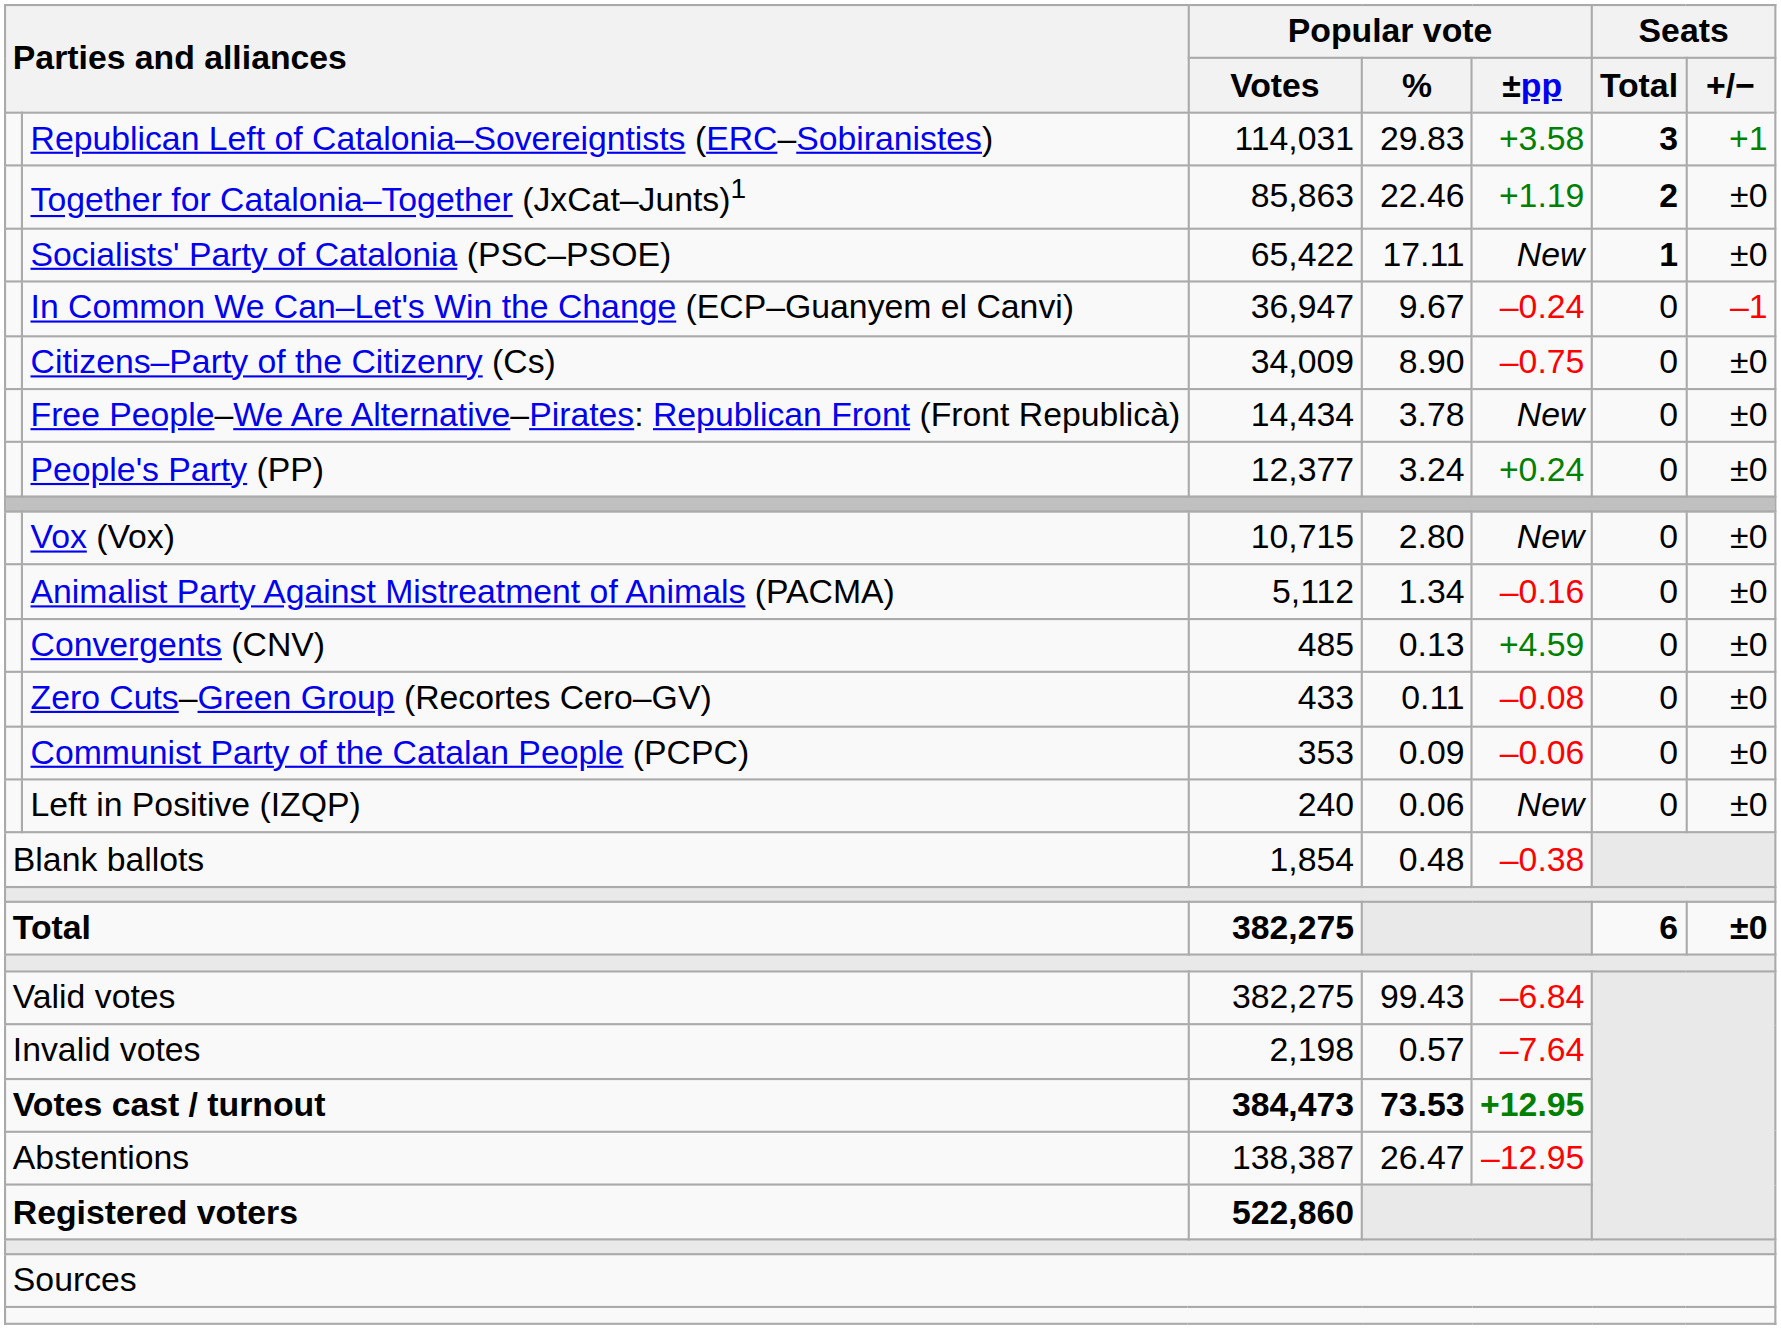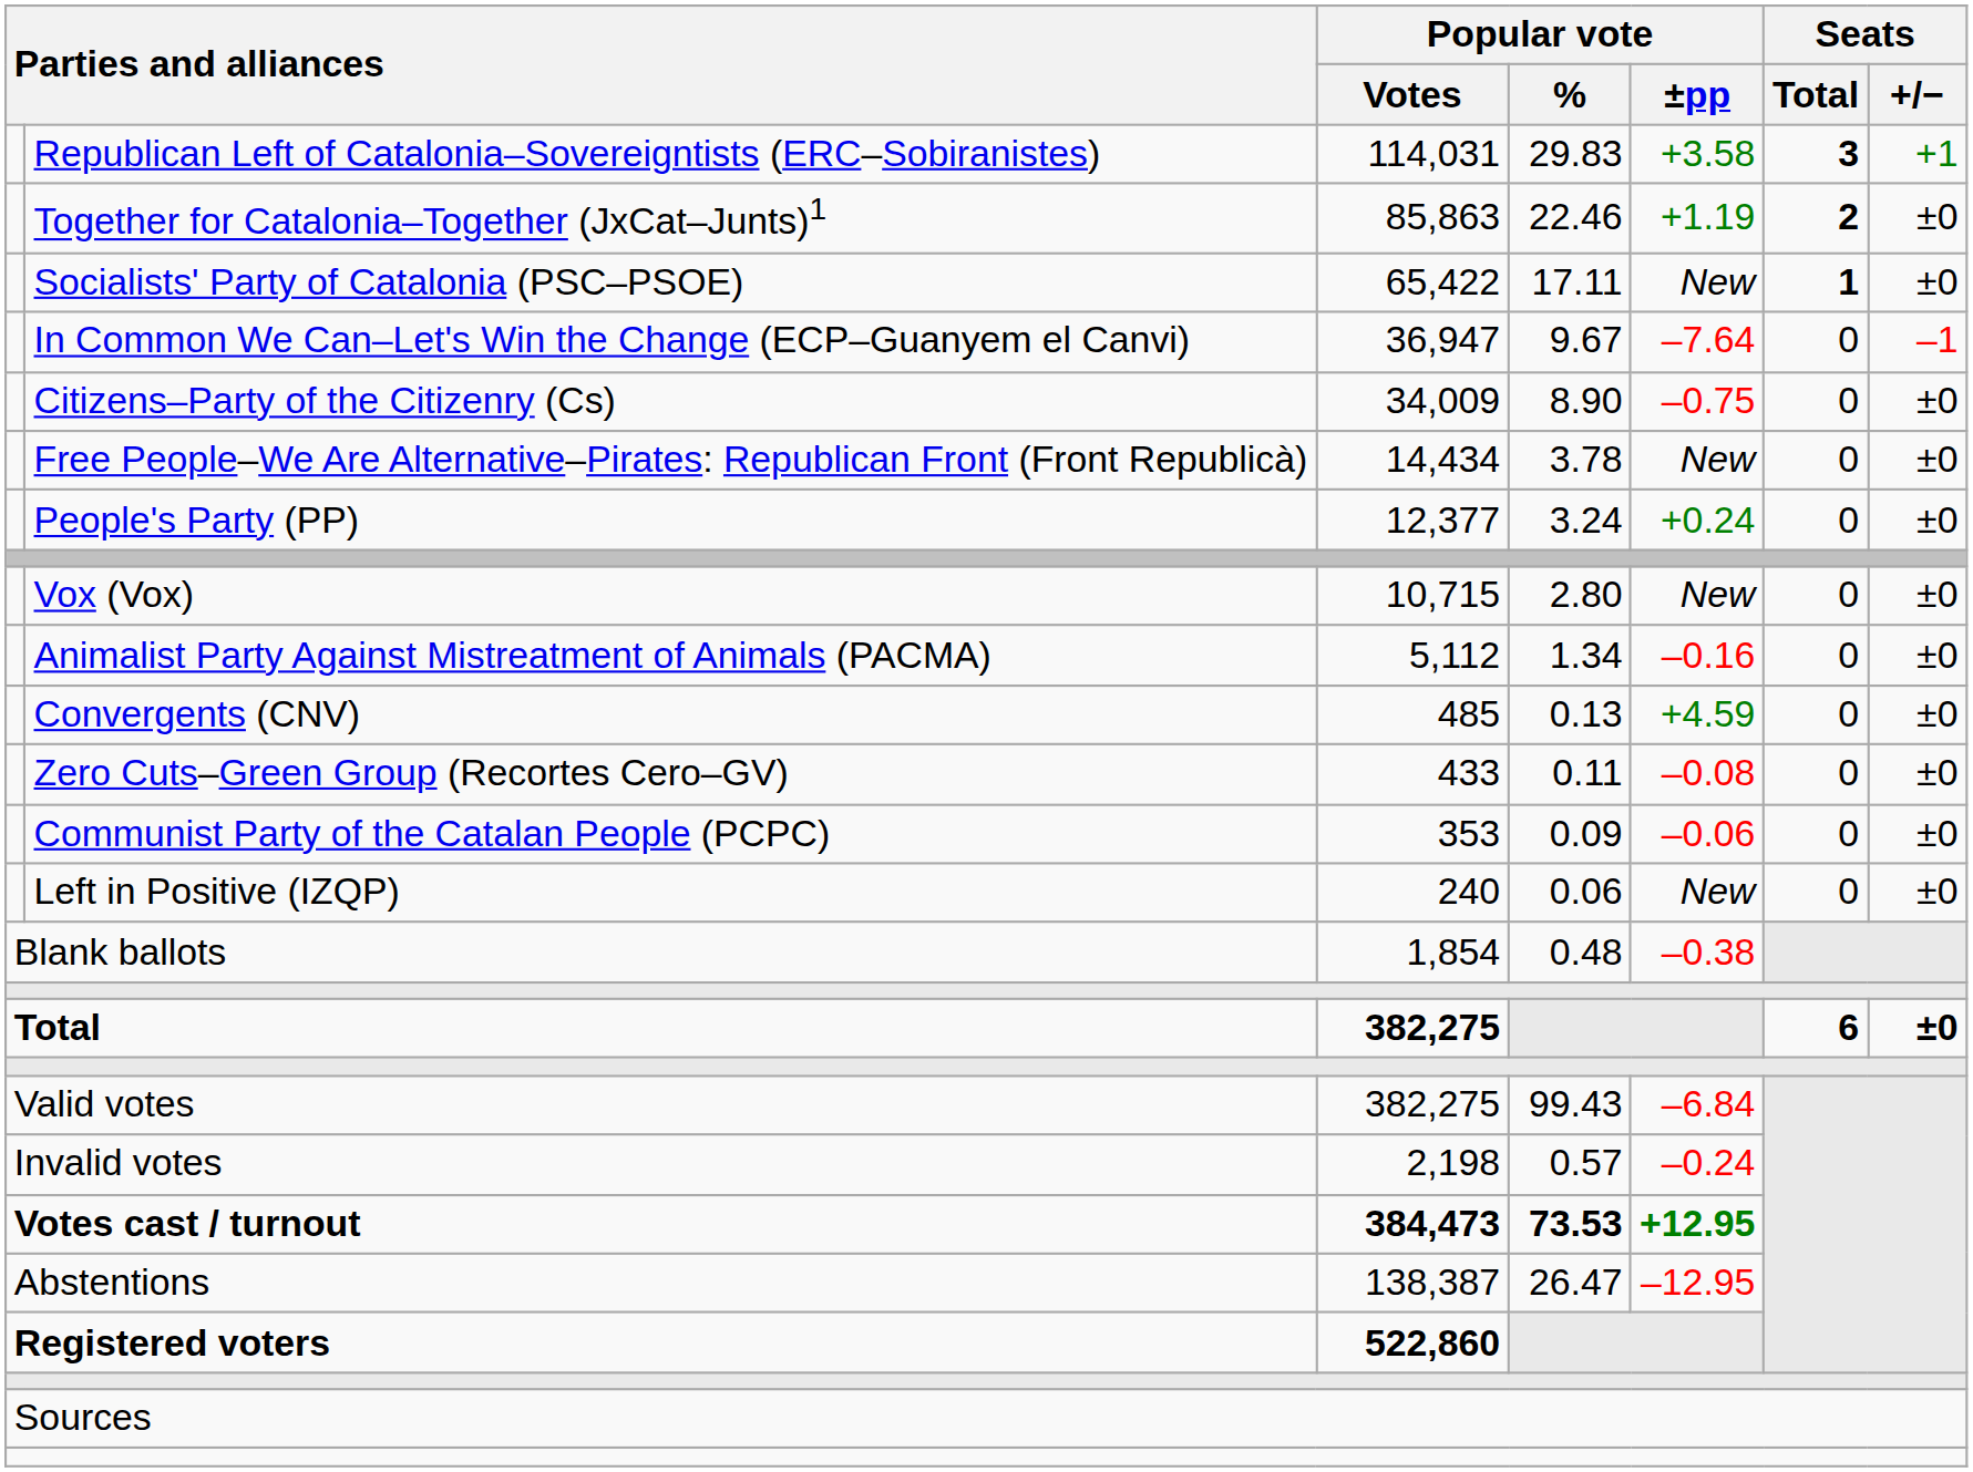In Common We Can–Let's Win the Change (ECP–Guanyem el Canvi) | Popular vote / ±pp: –0.24 -> –7.64
Invalid votes | Popular vote / ±pp: –7.64 -> –0.24
